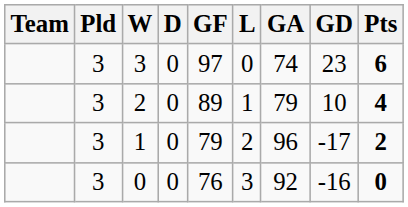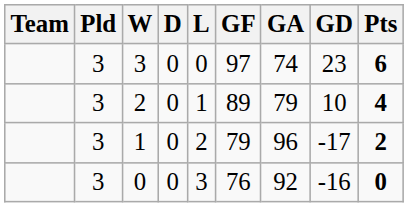columns swapped: L <-> GF
